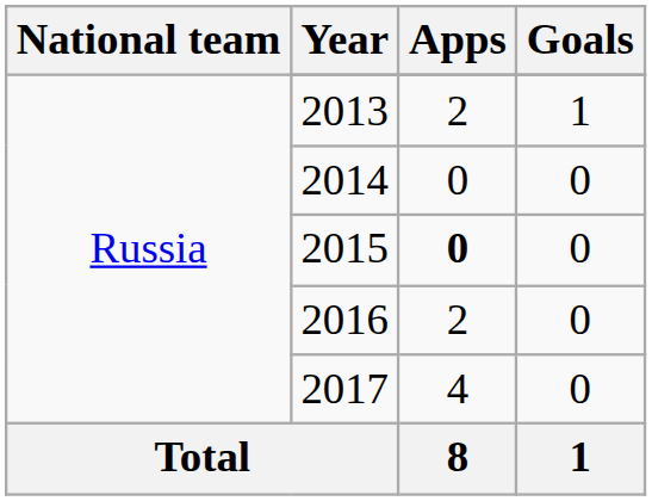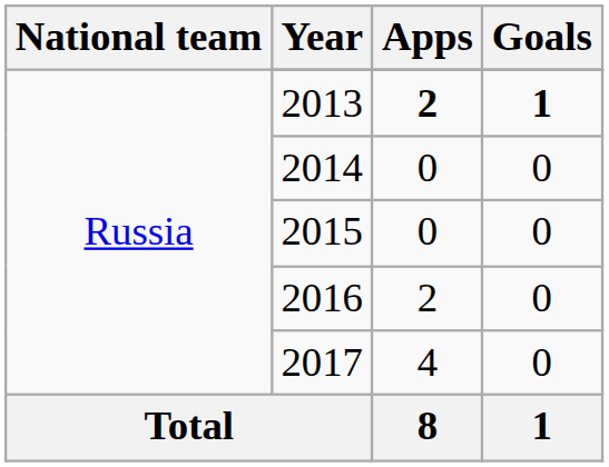2013 | Apps: normal -> bold
2013 | Goals: normal -> bold
2015 | Apps: bold -> normal
